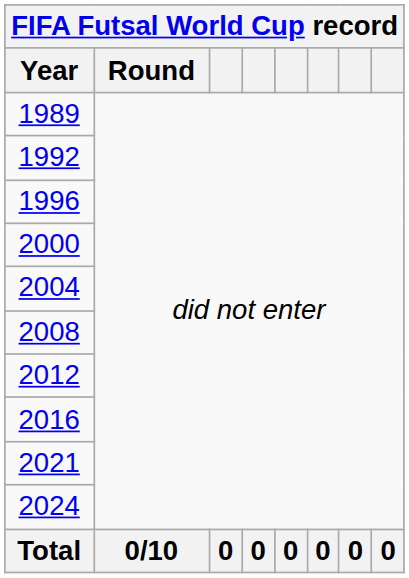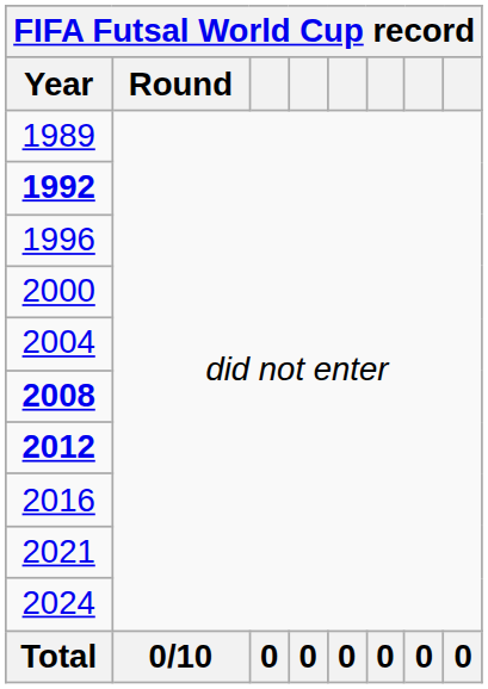1992 | Year: normal -> bold
2008 | Year: normal -> bold
2012 | Year: normal -> bold
